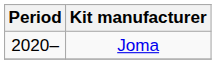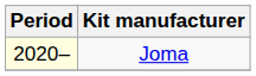Joma | Period: no background -> lightyellow background
